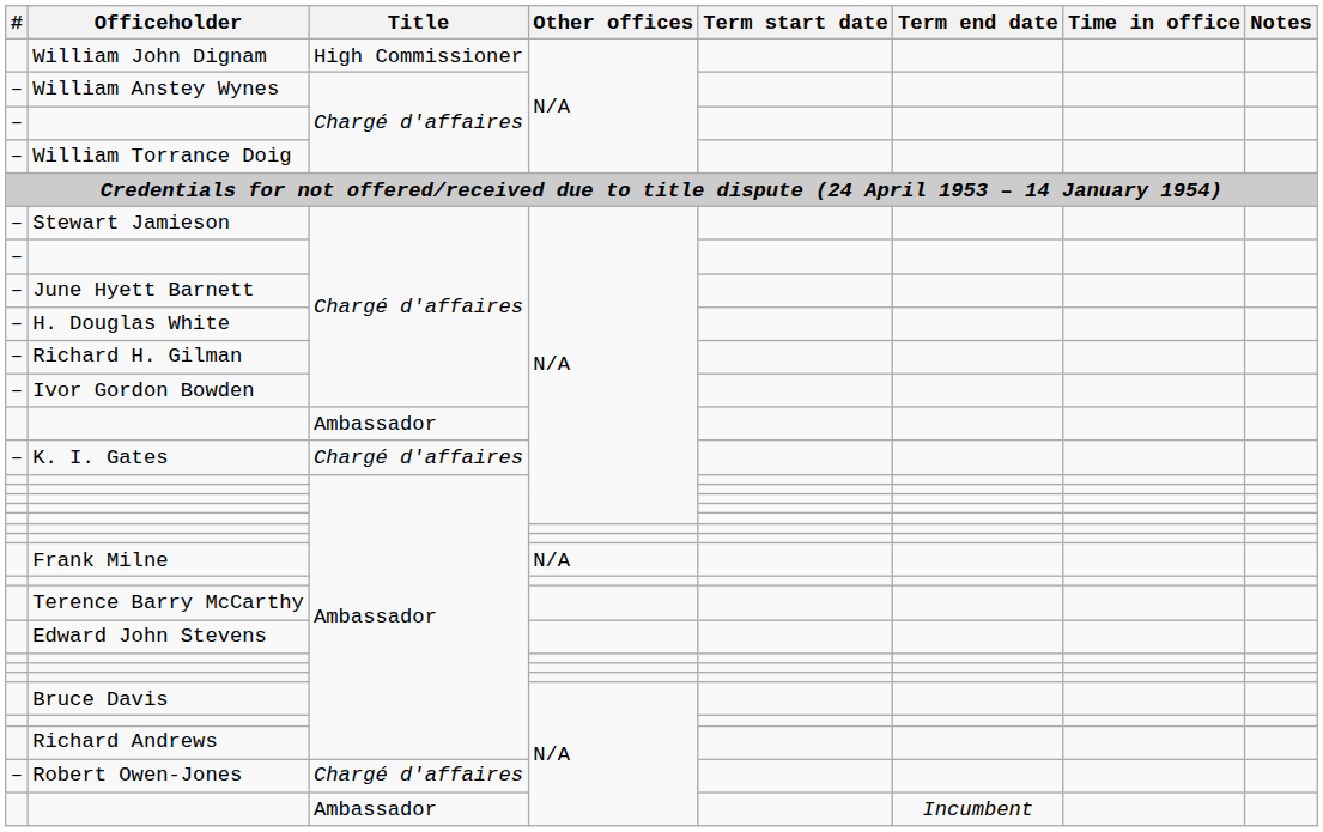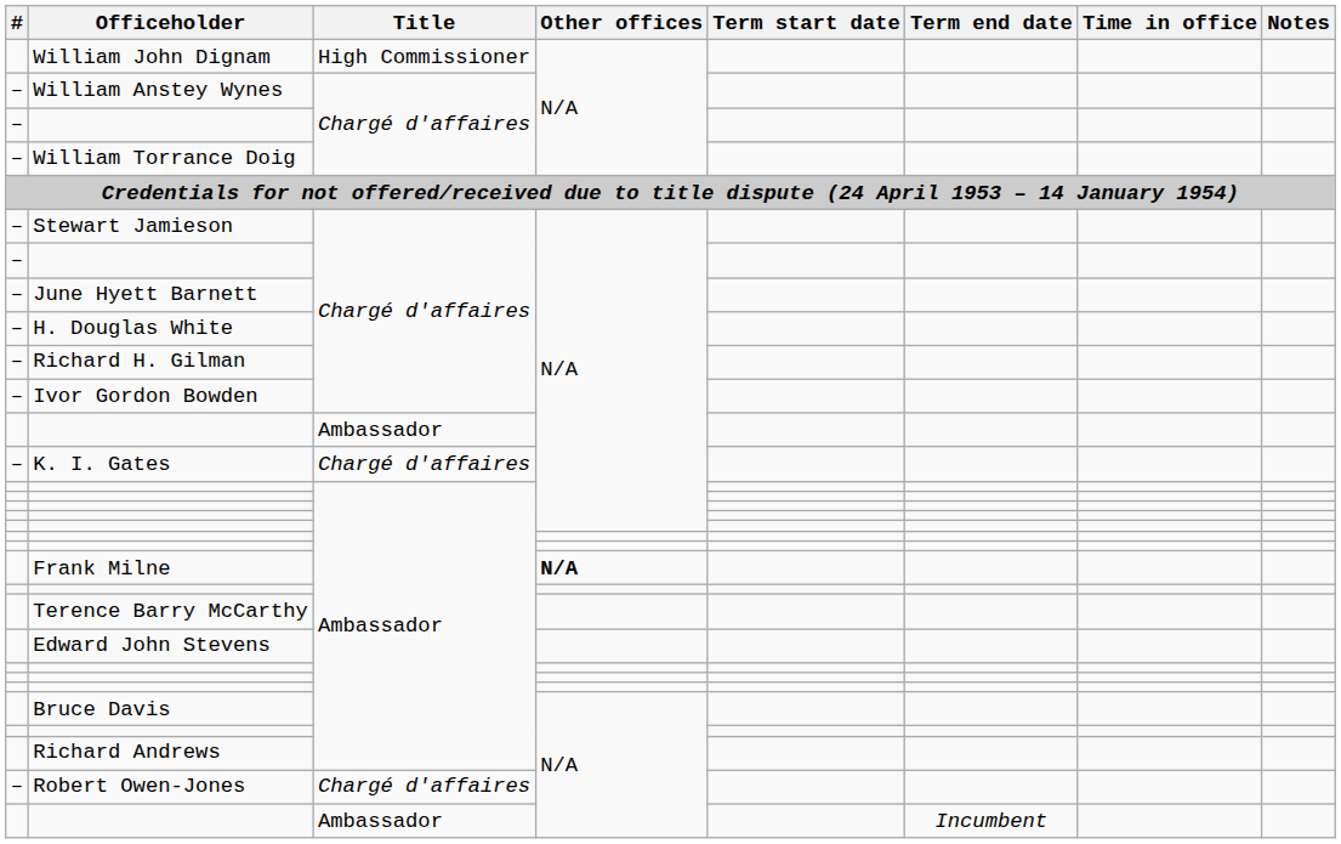Frank Milne | Other offices: normal -> bold
